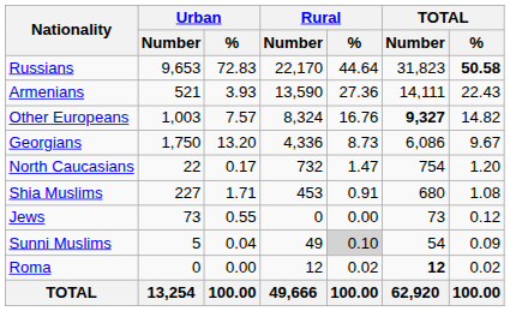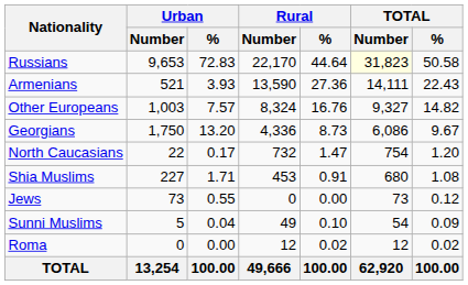Russians | TOTAL / Number: no background -> lightyellow background
Russians | TOTAL / %: bold -> normal
Other Europeans | TOTAL / Number: bold -> normal
Sunni Muslims | Rural / %: lightgrey background -> no background
Roma | TOTAL / Number: bold -> normal
